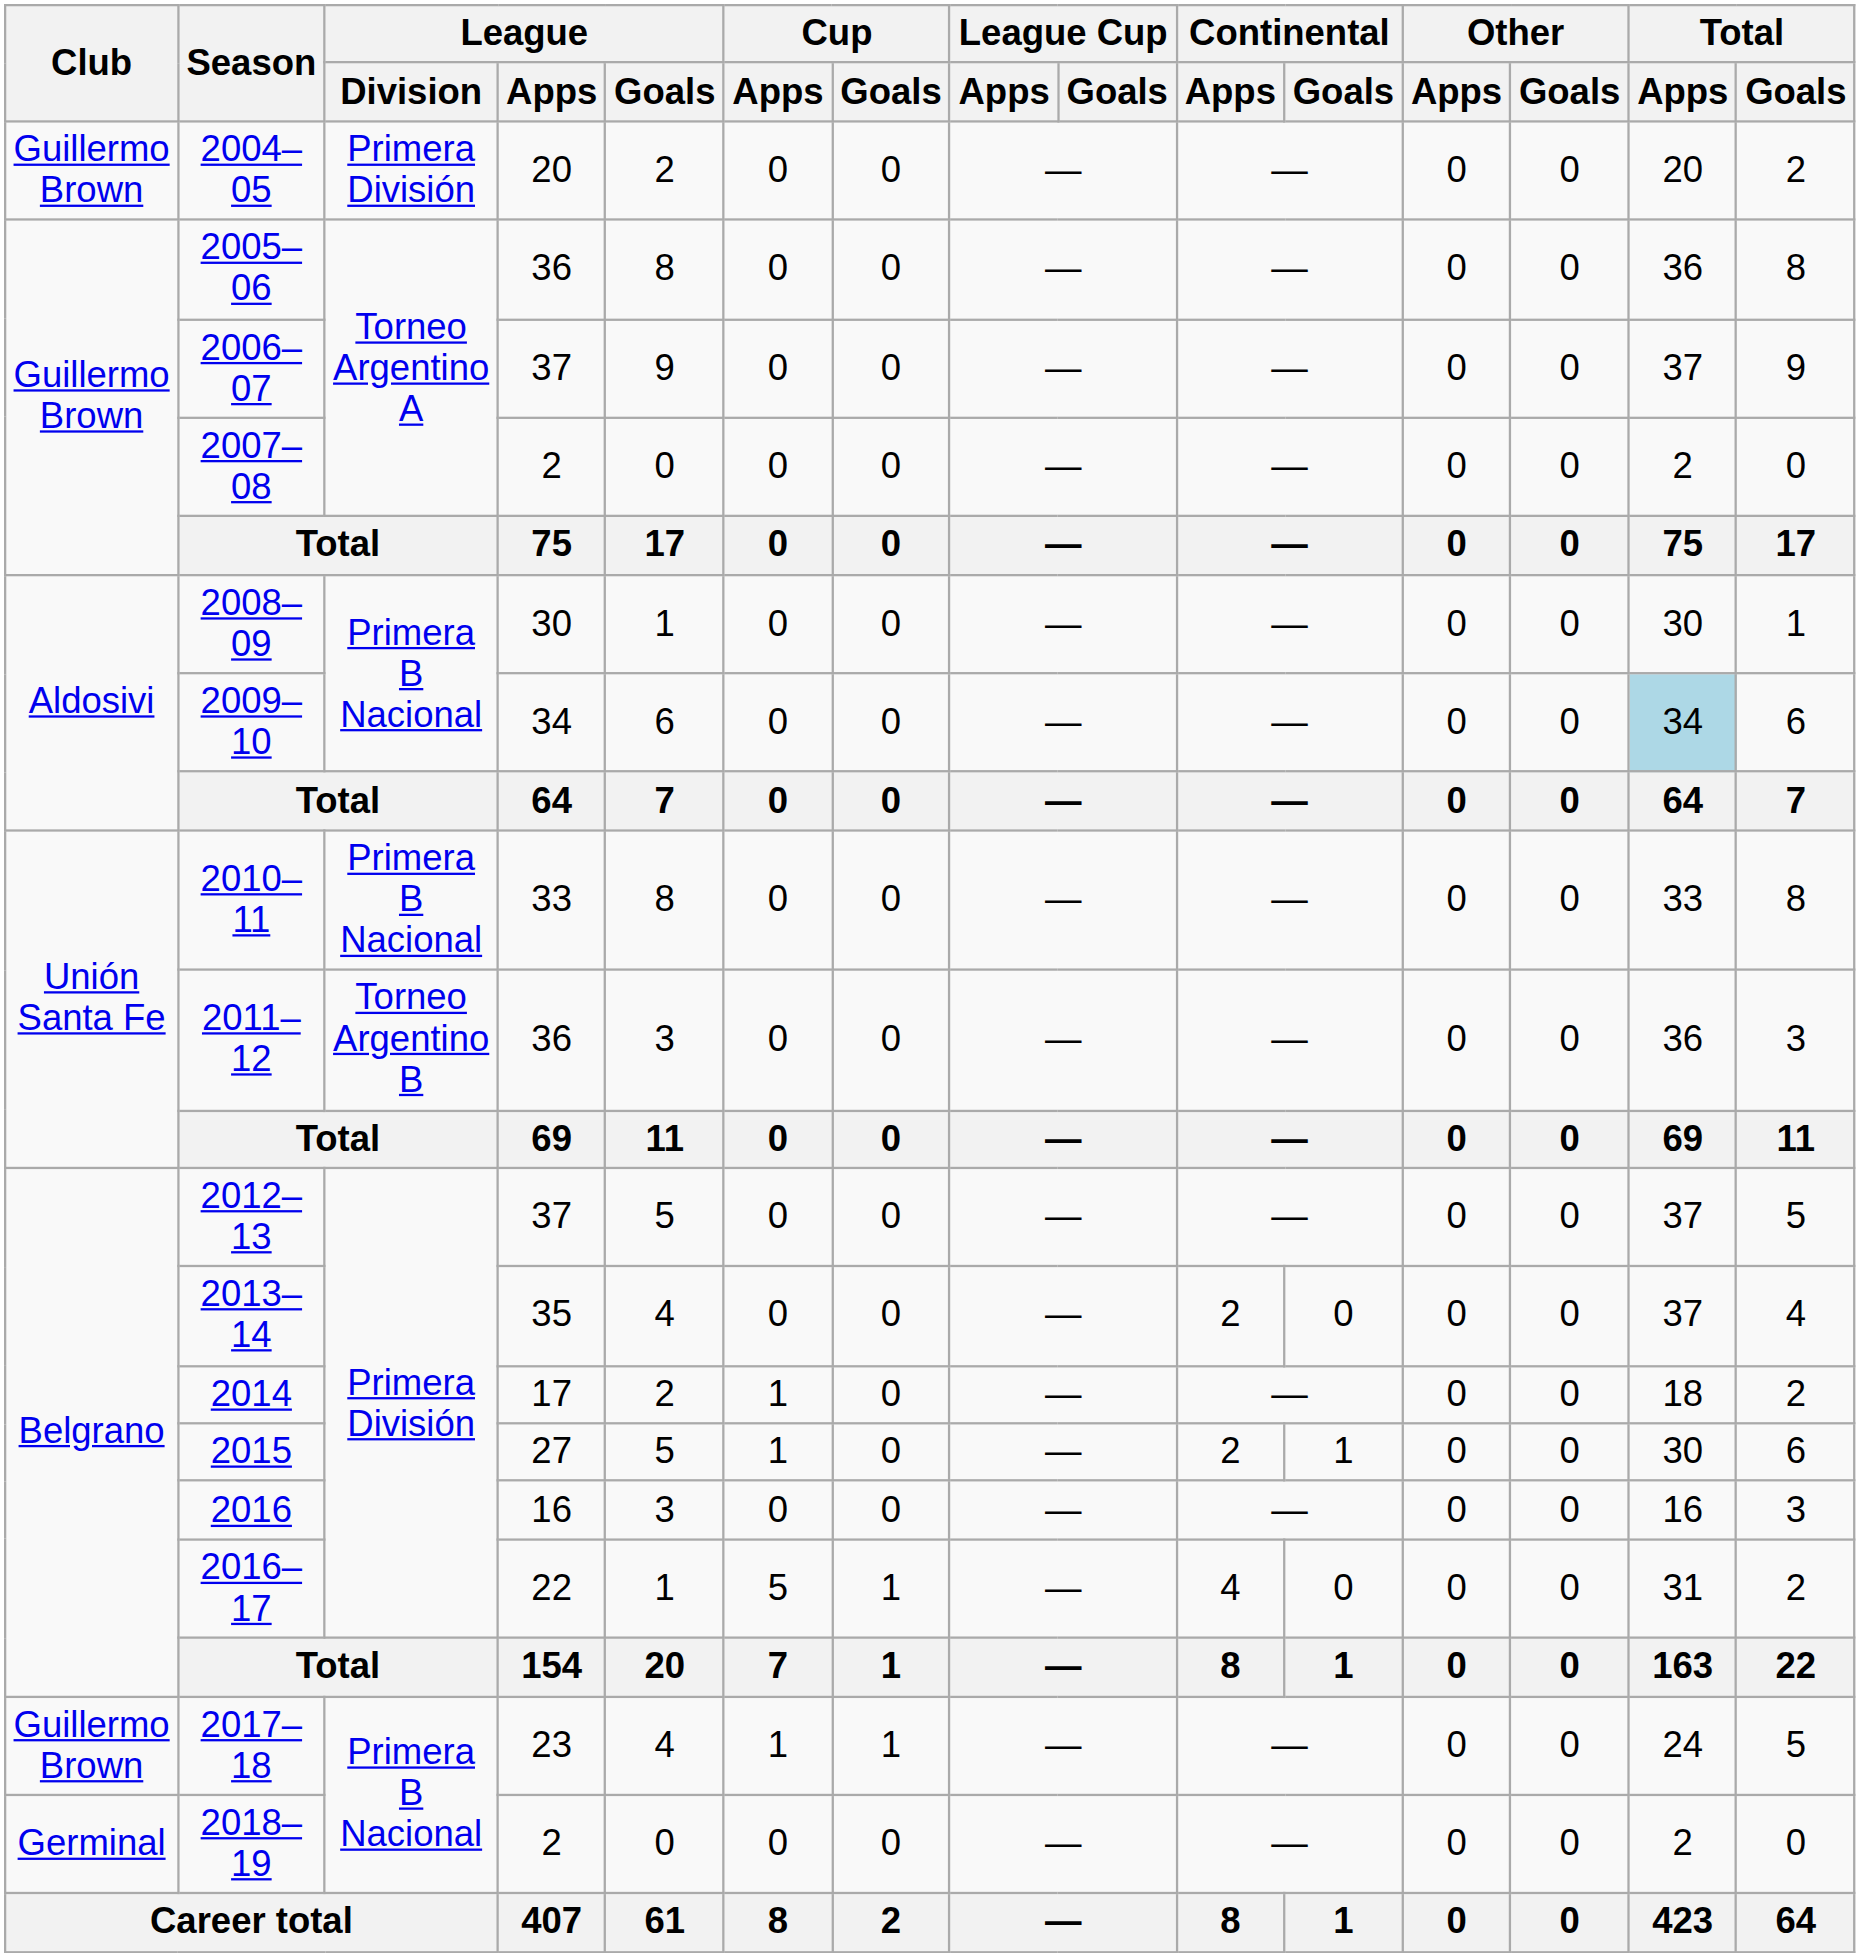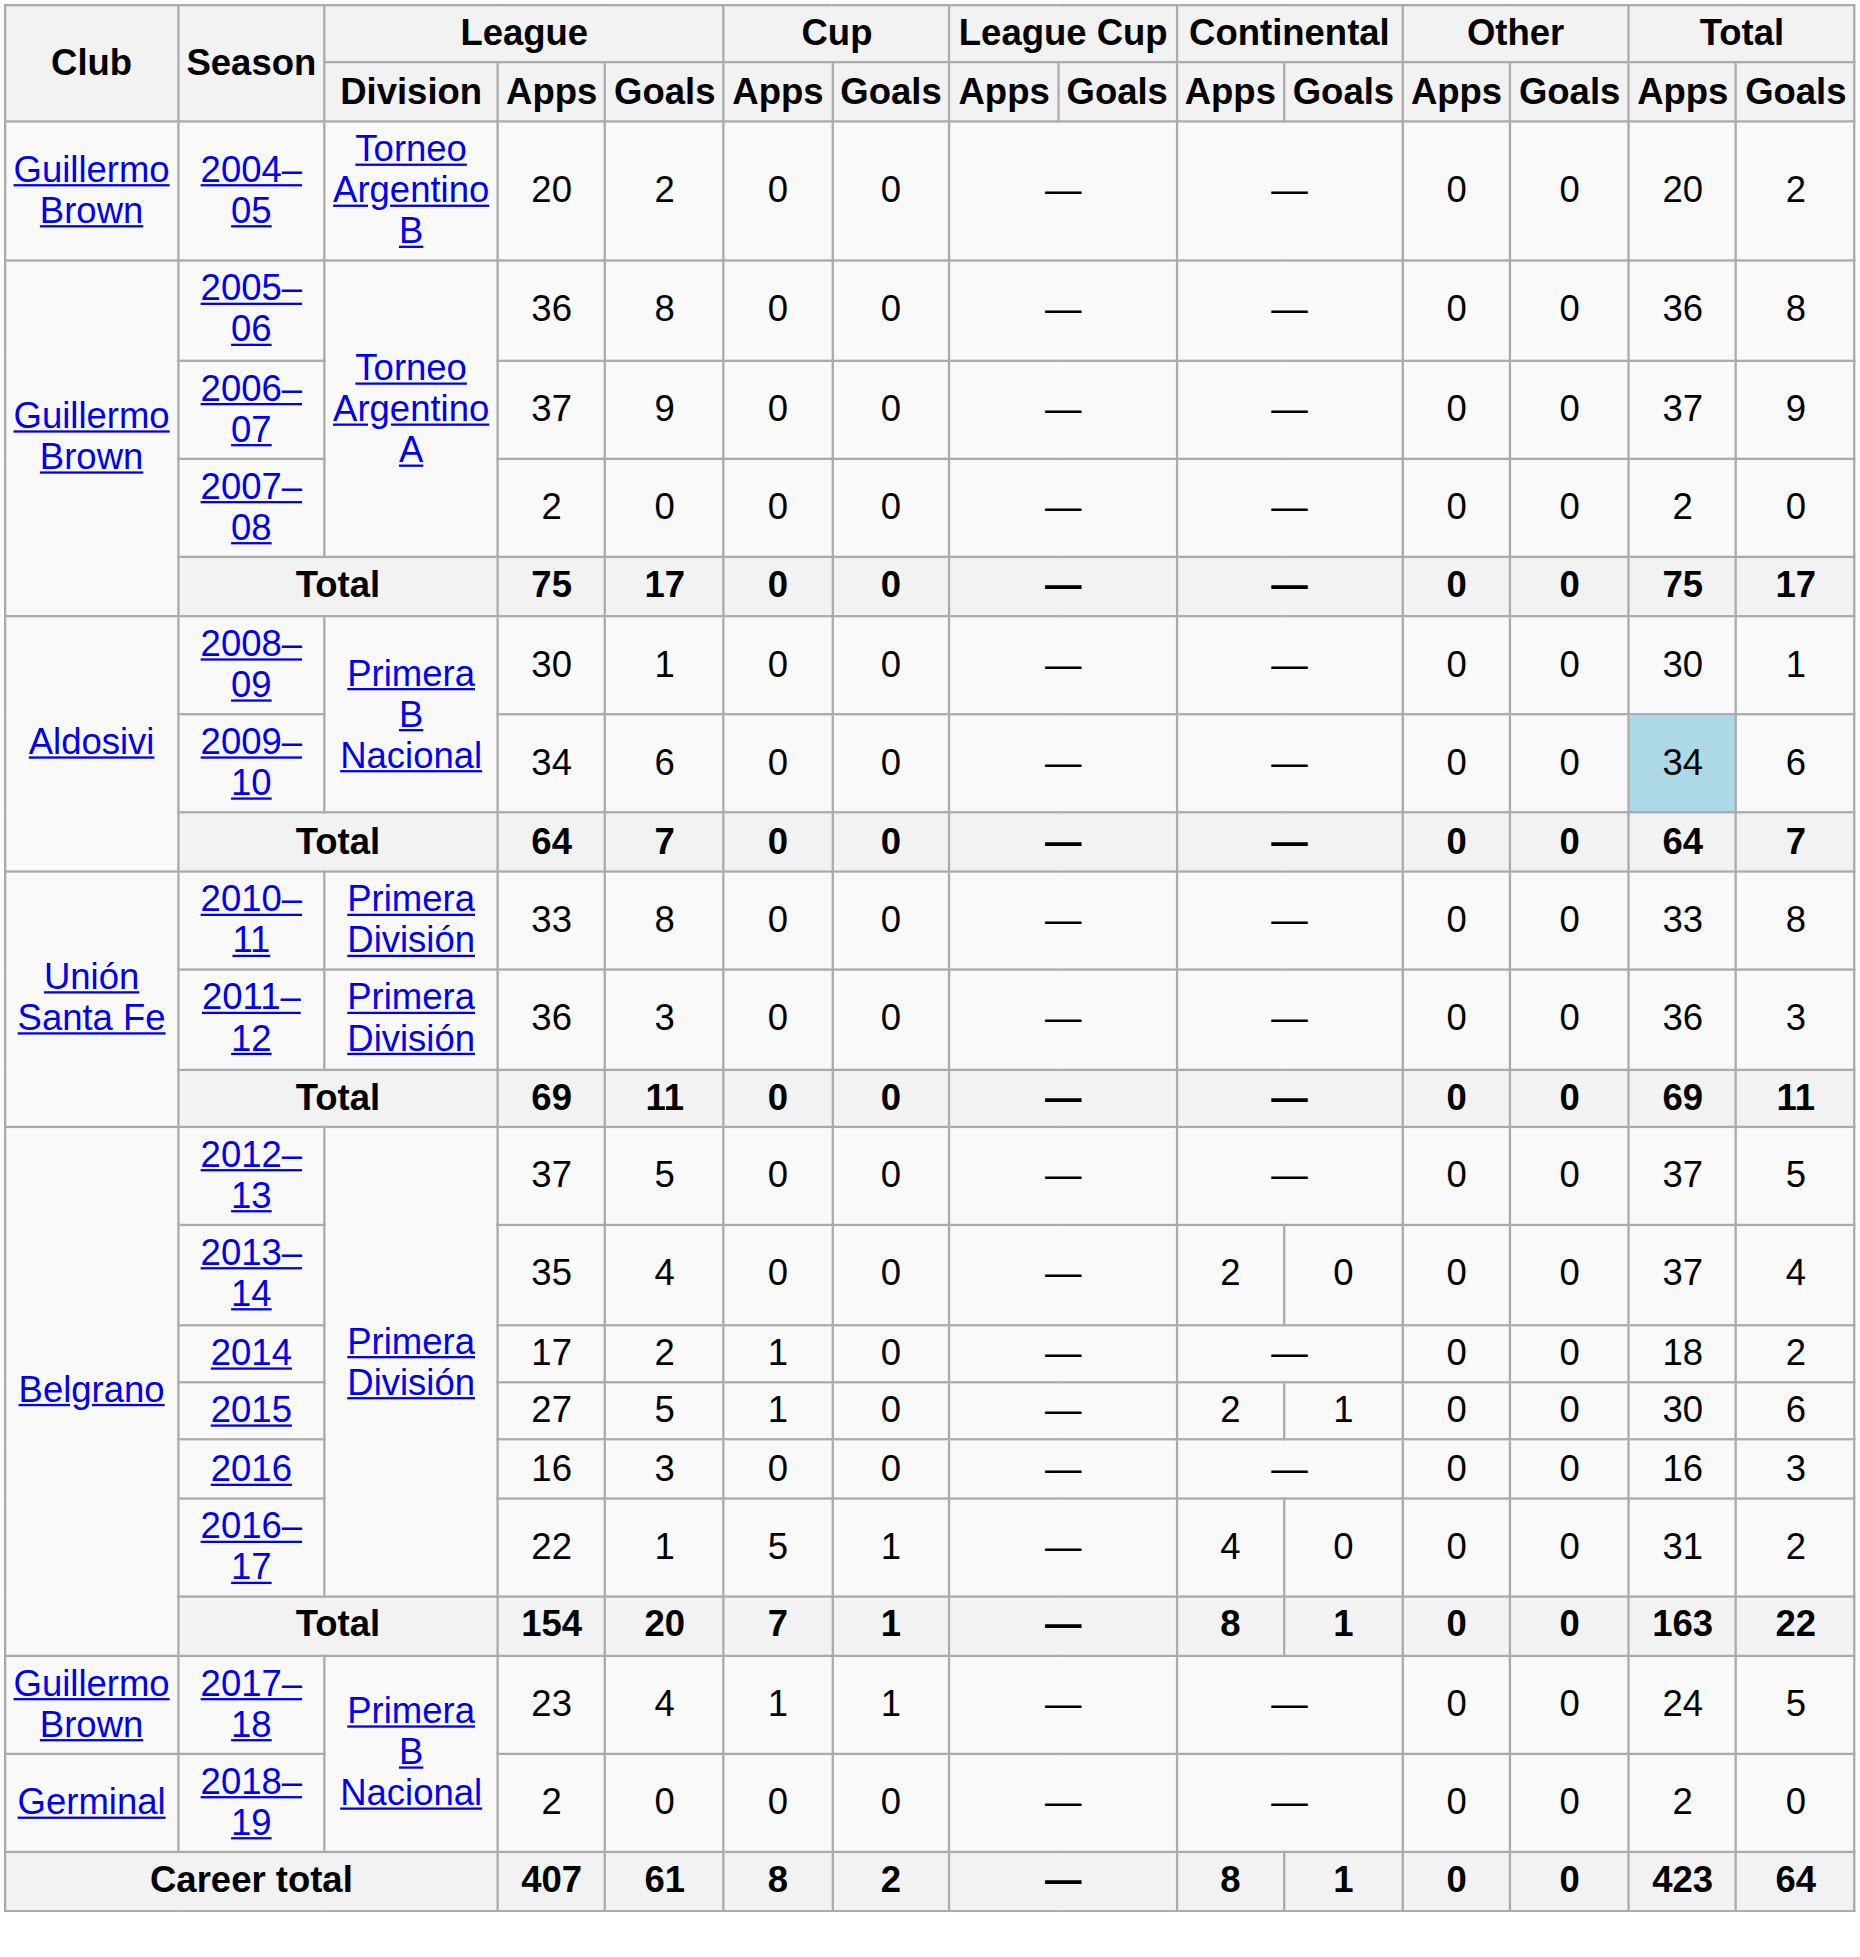2004–05 | League / Division: Primera División -> Torneo Argentino B
2010–11 | League / Division: Primera B Nacional -> Primera División
2011–12 | League / Division: Torneo Argentino B -> Primera División
